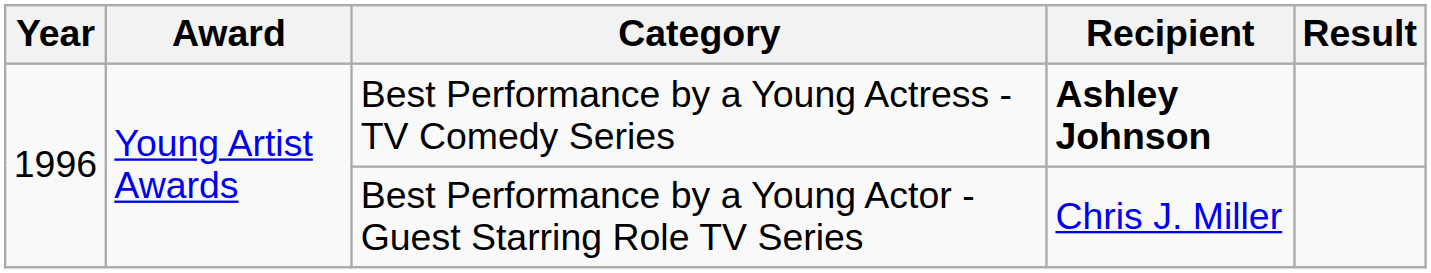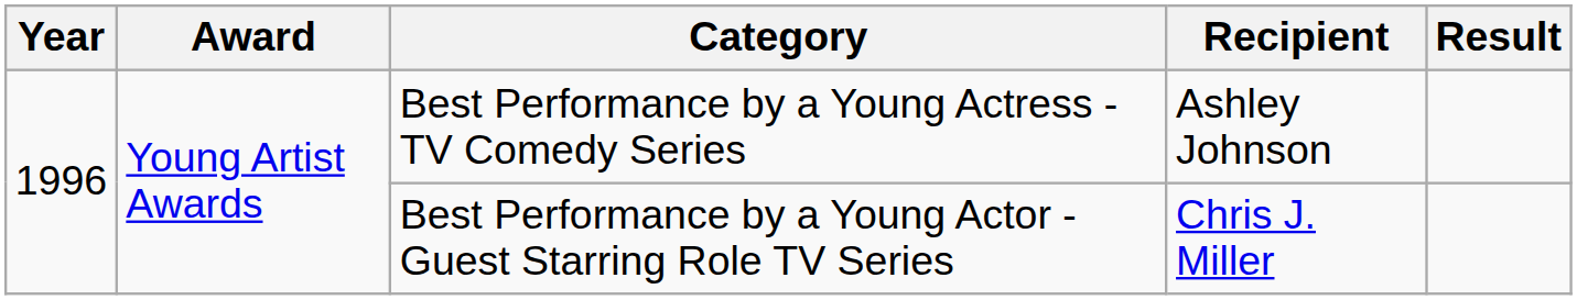Best Performance by a Young Actress - TV Comedy Series | Recipient: bold -> normal
